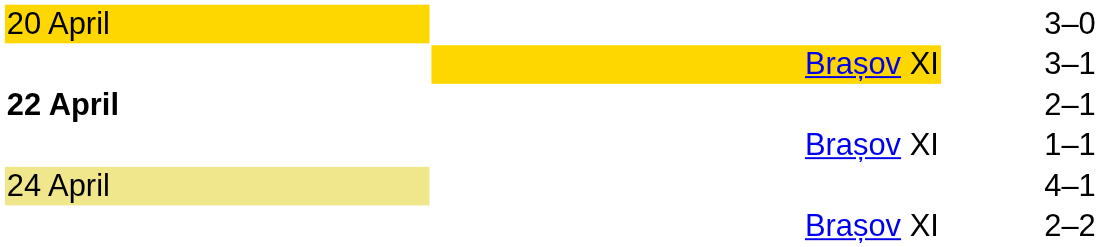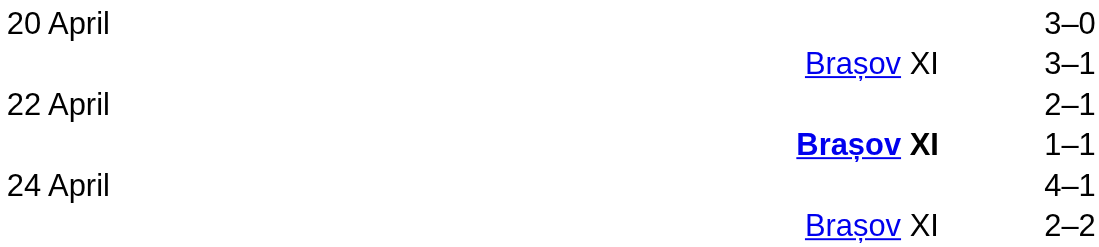3–0 | column 1: gold background -> no background
3–1 | column 2: gold background -> no background
2–1 | column 1: bold -> normal
1–1 | column 2: normal -> bold
4–1 | column 1: khaki background -> no background
